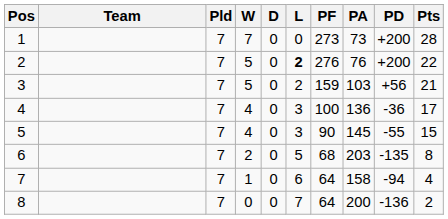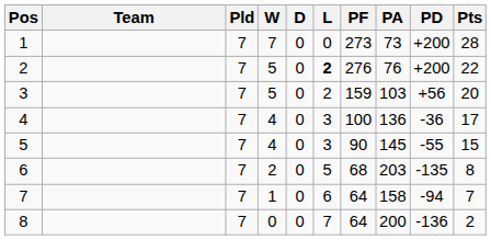row 4 | Pts: 21 -> 20
row 8 | Pts: 4 -> 7
